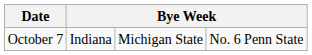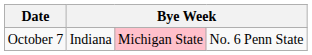October 7 | column 3: no background -> pink background
